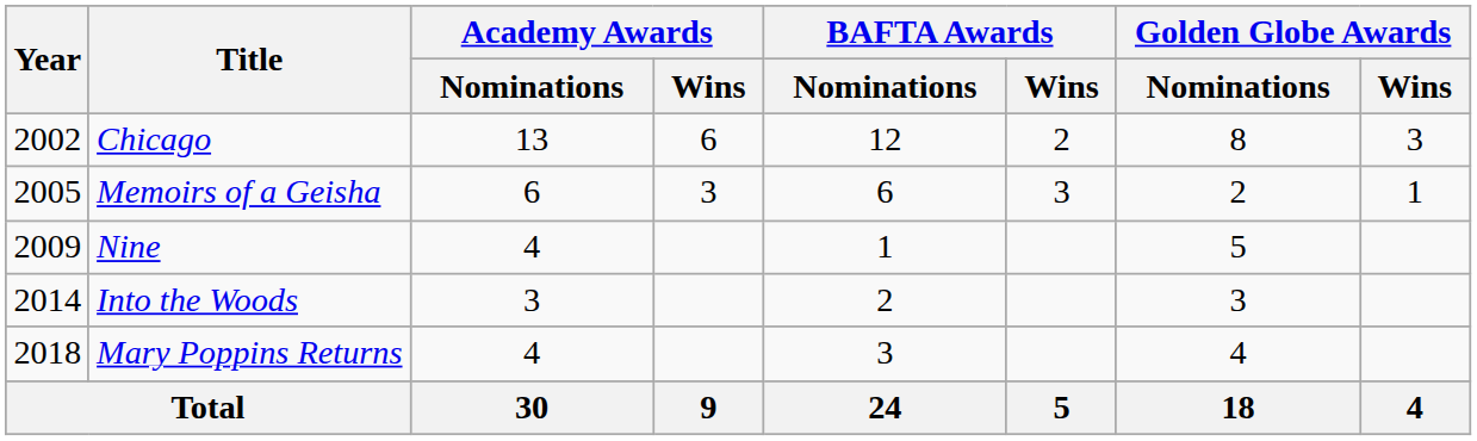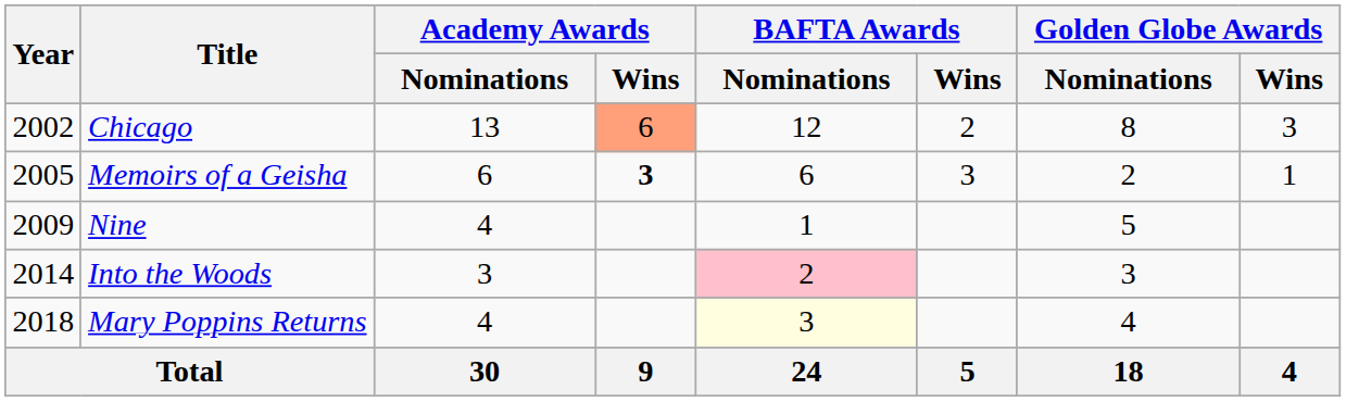Chicago | Academy Awards / Wins: no background -> lightsalmon background
Memoirs of a Geisha | Academy Awards / Wins: normal -> bold
Into the Woods | BAFTA Awards / Nominations: no background -> pink background
Mary Poppins Returns | BAFTA Awards / Nominations: no background -> lightyellow background
